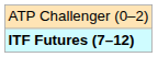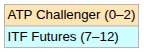row 2 | column 1: bold -> normal
